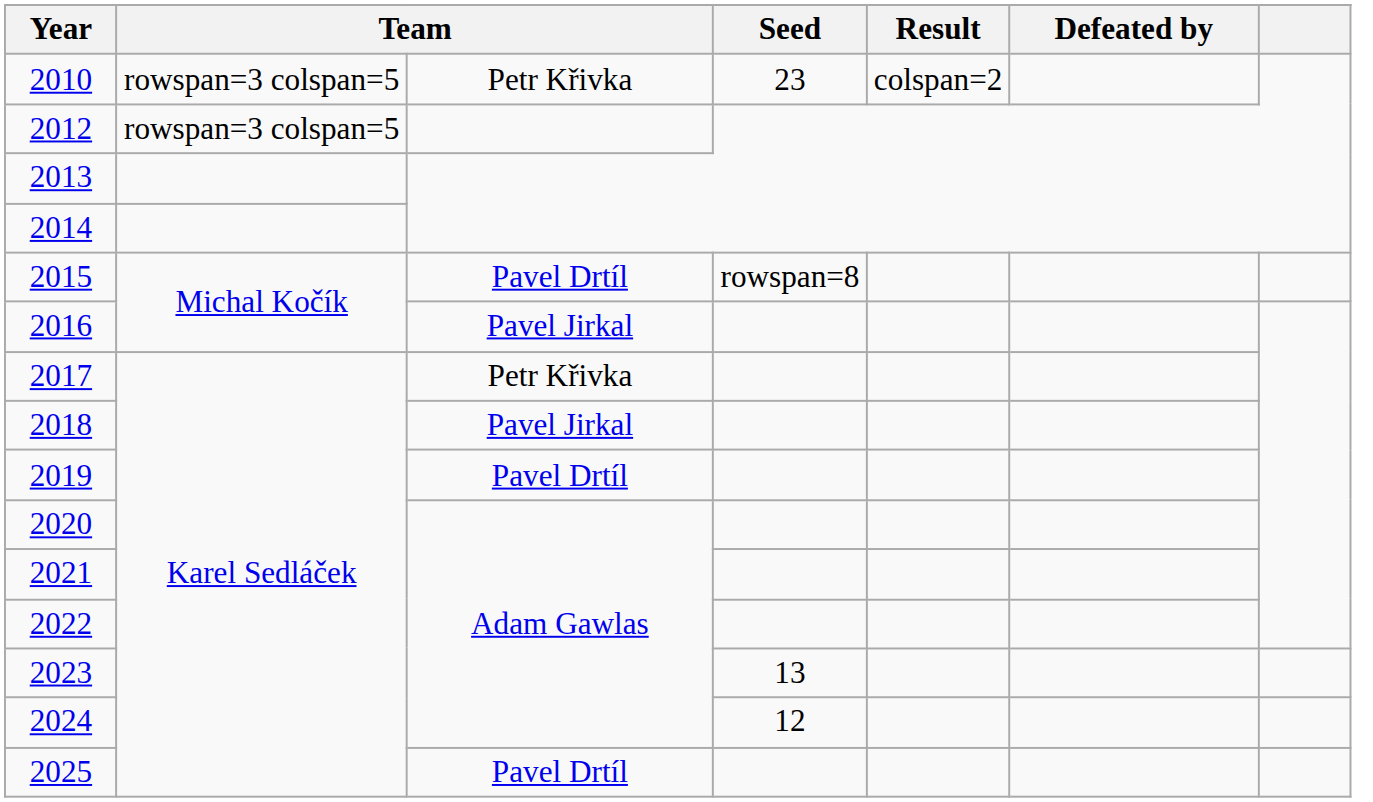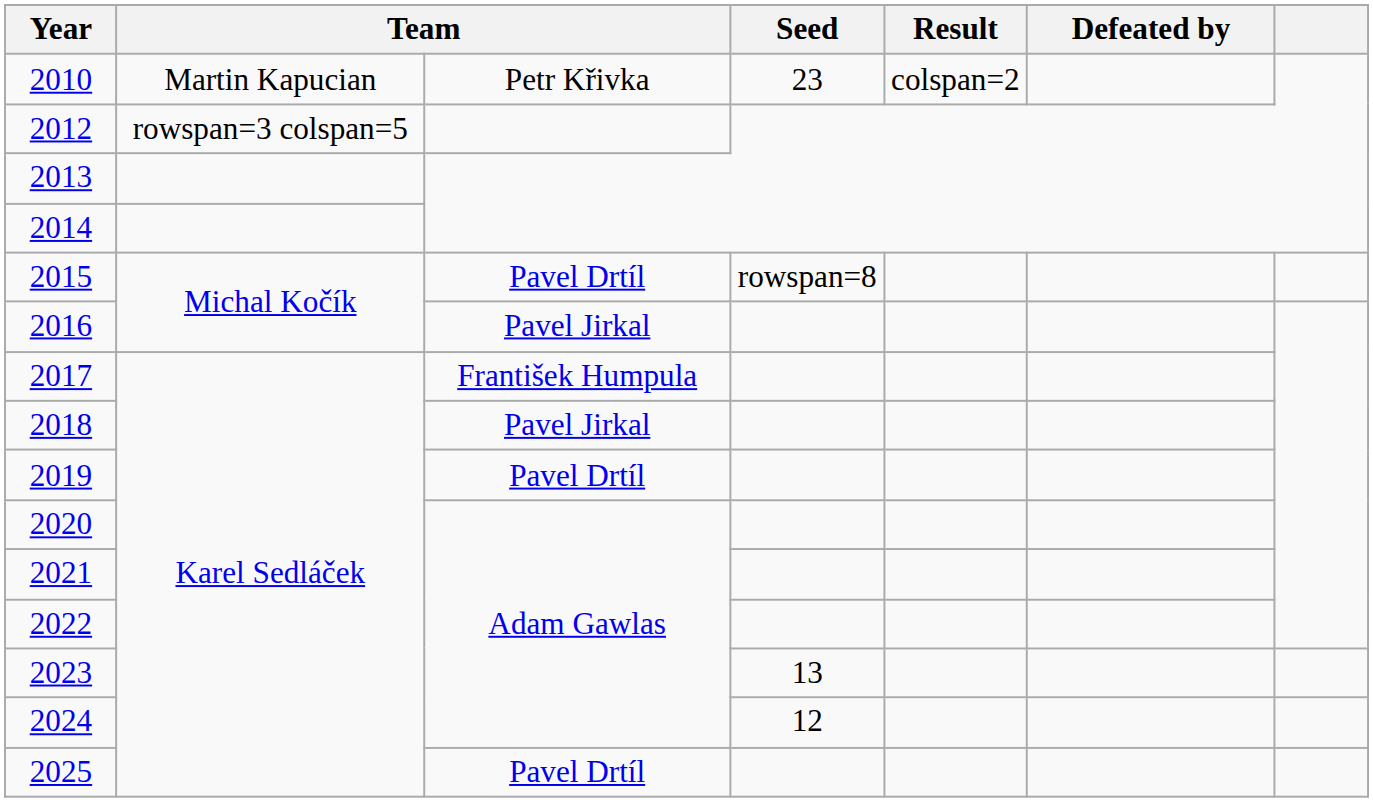2010 | column 2: rowspan=3 colspan=5 -> Martin Kapucian
2017 | column 3: Petr Křivka -> František Humpula
